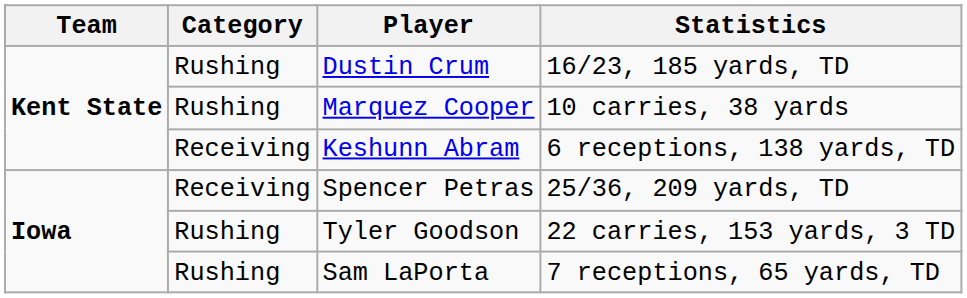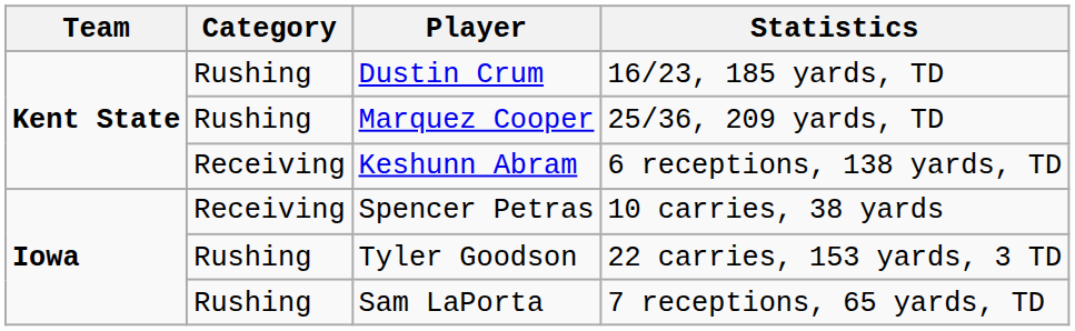Marquez Cooper | Statistics: 10 carries, 38 yards -> 25/36, 209 yards, TD
Spencer Petras | Statistics: 25/36, 209 yards, TD -> 10 carries, 38 yards
